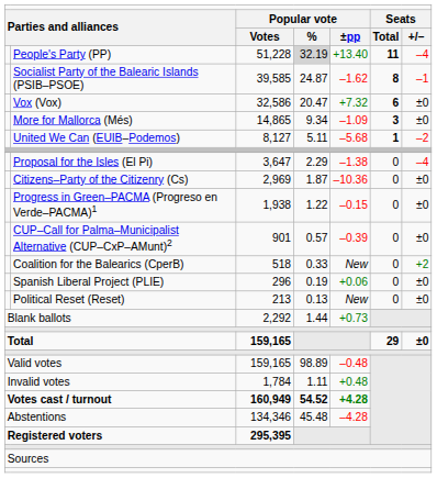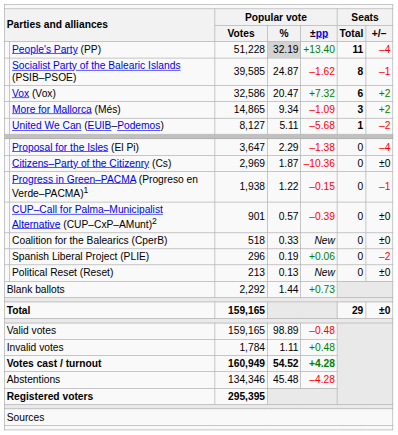Vox (Vox) | column 7: ±0 -> +2
More for Mallorca (Més) | column 7: ±0 -> +2
Progress in Green–PACMA (Progreso en Verde–PACMA)1 | column 7: ±0 -> –1
Coalition for the Balearics (CperB) | column 7: +2 -> ±0
Spanish Liberal Project (PLIE) | column 7: ±0 -> –2
